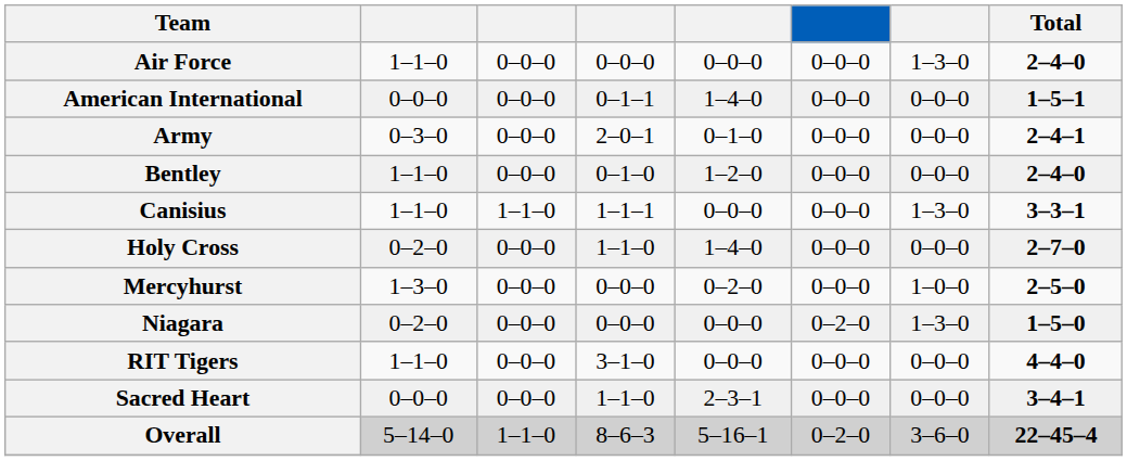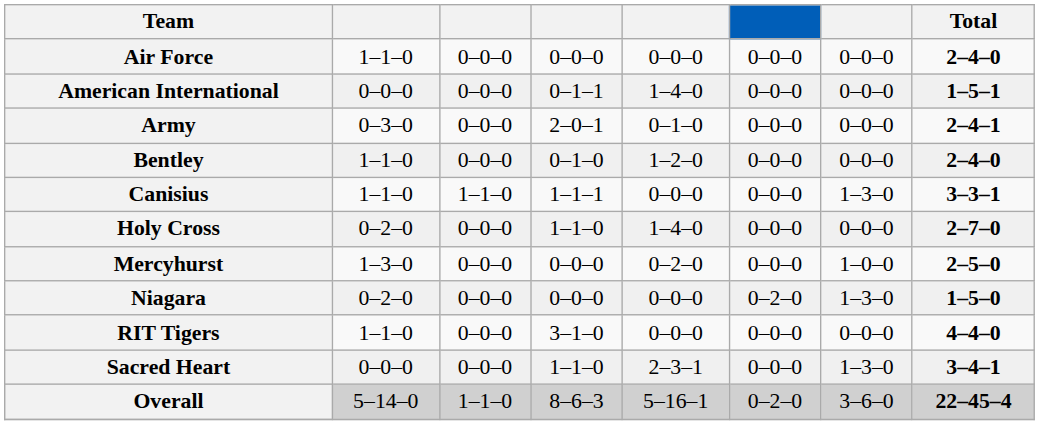Air Force | column 7: 1–3–0 -> 0–0–0
Sacred Heart | column 7: 0–0–0 -> 1–3–0
